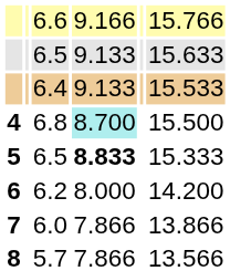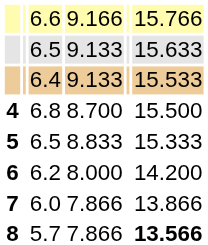4 | column 3: paleturquoise background -> no background
5 | column 3: bold -> normal
8 | column 4: normal -> bold
